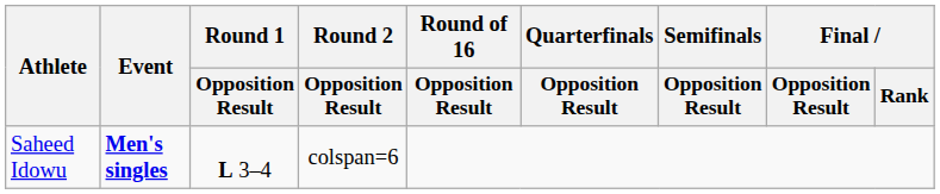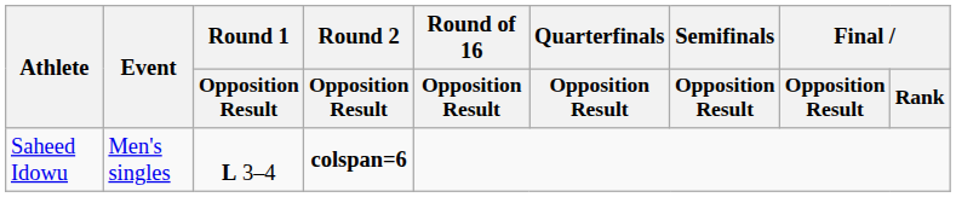Saheed Idowu | Event: bold -> normal
Saheed Idowu | Round 2 / Opposition Result: normal -> bold
